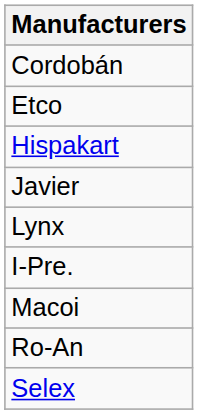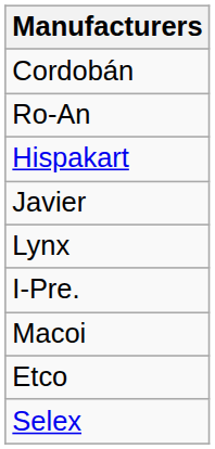row 3 | column 1: Etco -> Ro-An
row 9 | column 1: Ro-An -> Etco
